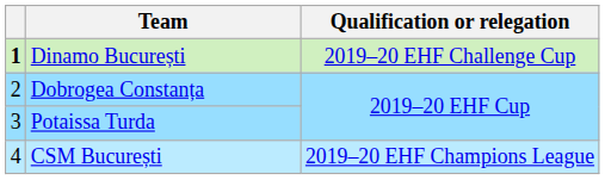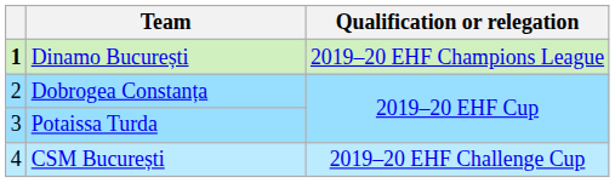Dinamo București | Qualification or relegation: 2019–20 EHF Challenge Cup -> 2019–20 EHF Champions League
CSM București | Qualification or relegation: 2019–20 EHF Champions League -> 2019–20 EHF Challenge Cup
